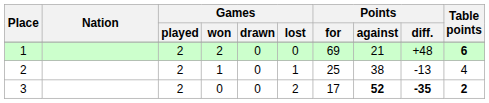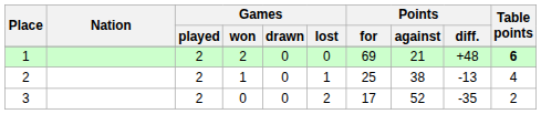3 | Points / against: bold -> normal
3 | Points / diff.: bold -> normal
3 | Table points: bold -> normal
